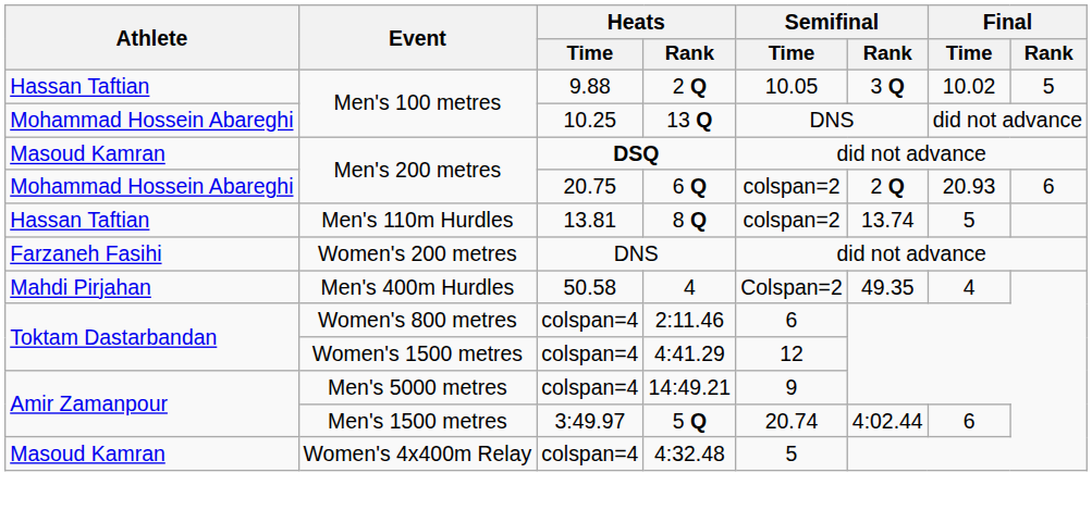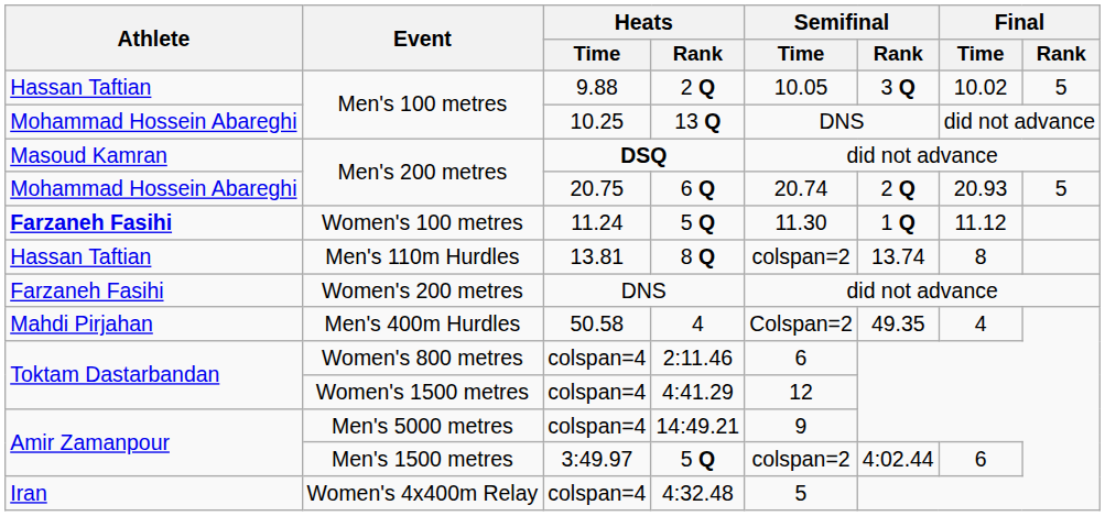6 Q | Semifinal / Time: colspan=2 -> 20.74
6 Q | Final / Rank: 6 -> 5
+ row: Farzaneh Fasihi | Women's 100 metres | 11.24 | 5 Q | 11.30 | 1 Q | 11.12
8 Q | Final / Time: 5 -> 8
Men's 1500 metres / 5 Q | Semifinal / Time: 20.74 -> colspan=2
4:32.48 | Athlete: Masoud Kamran -> Iran
